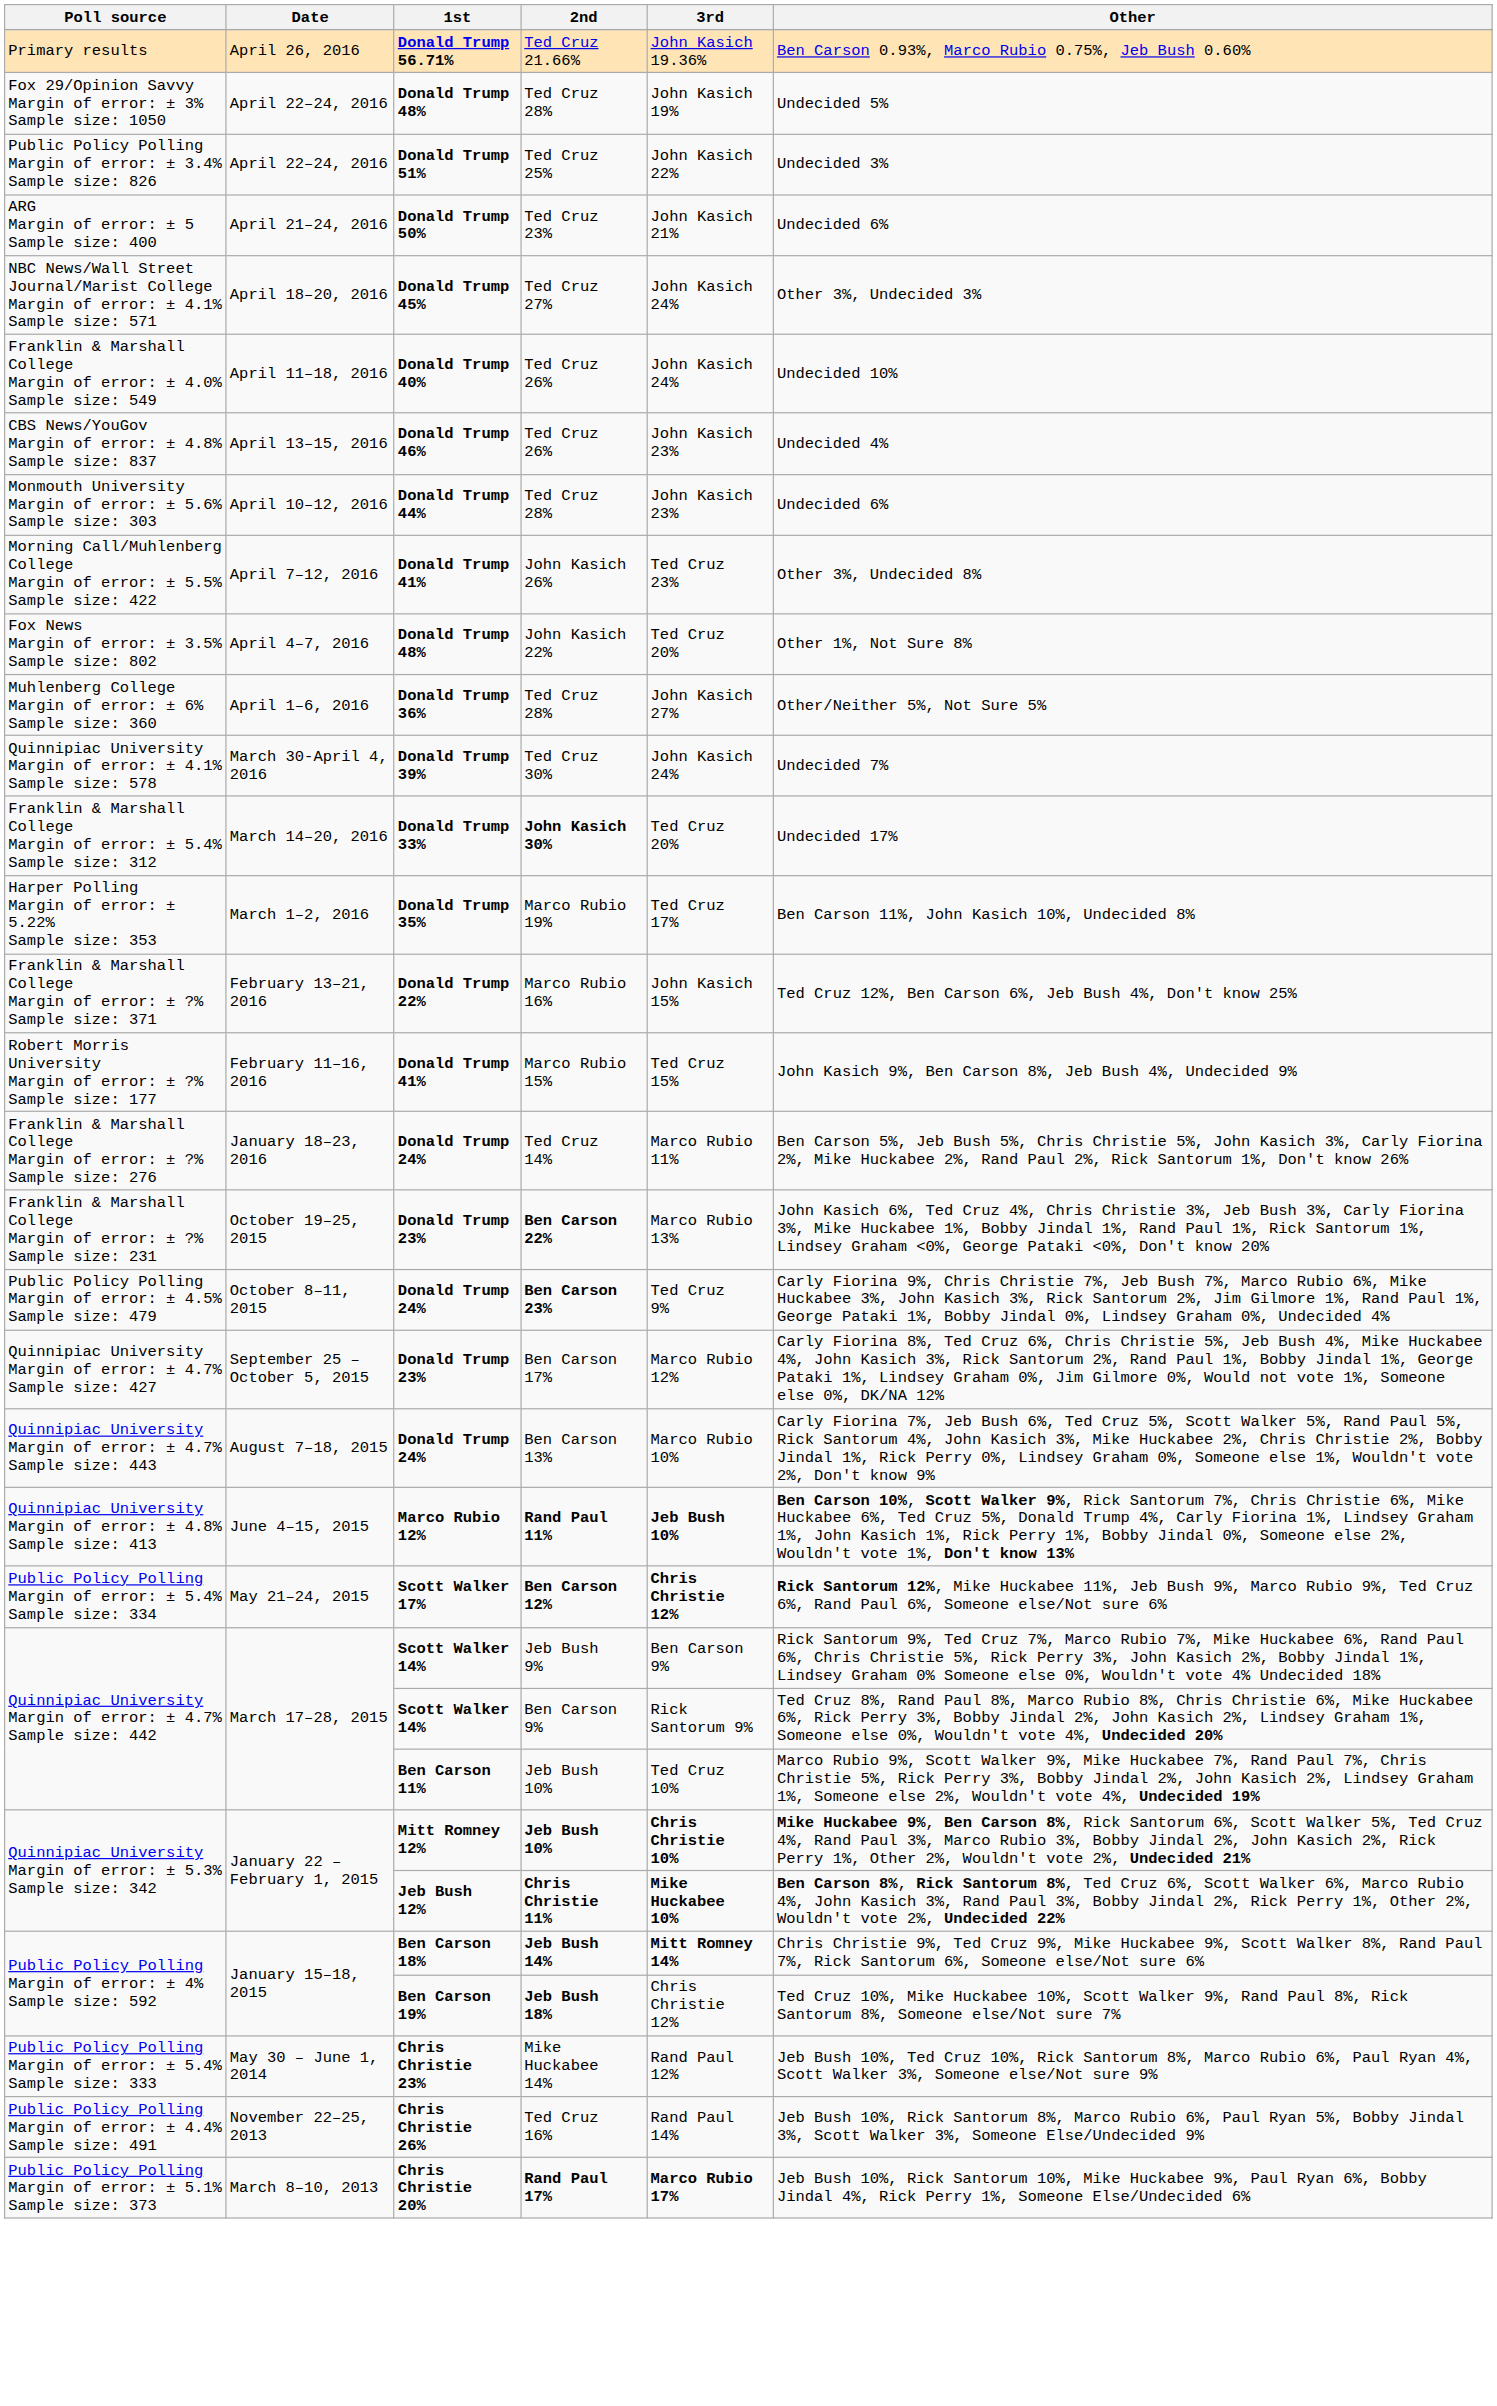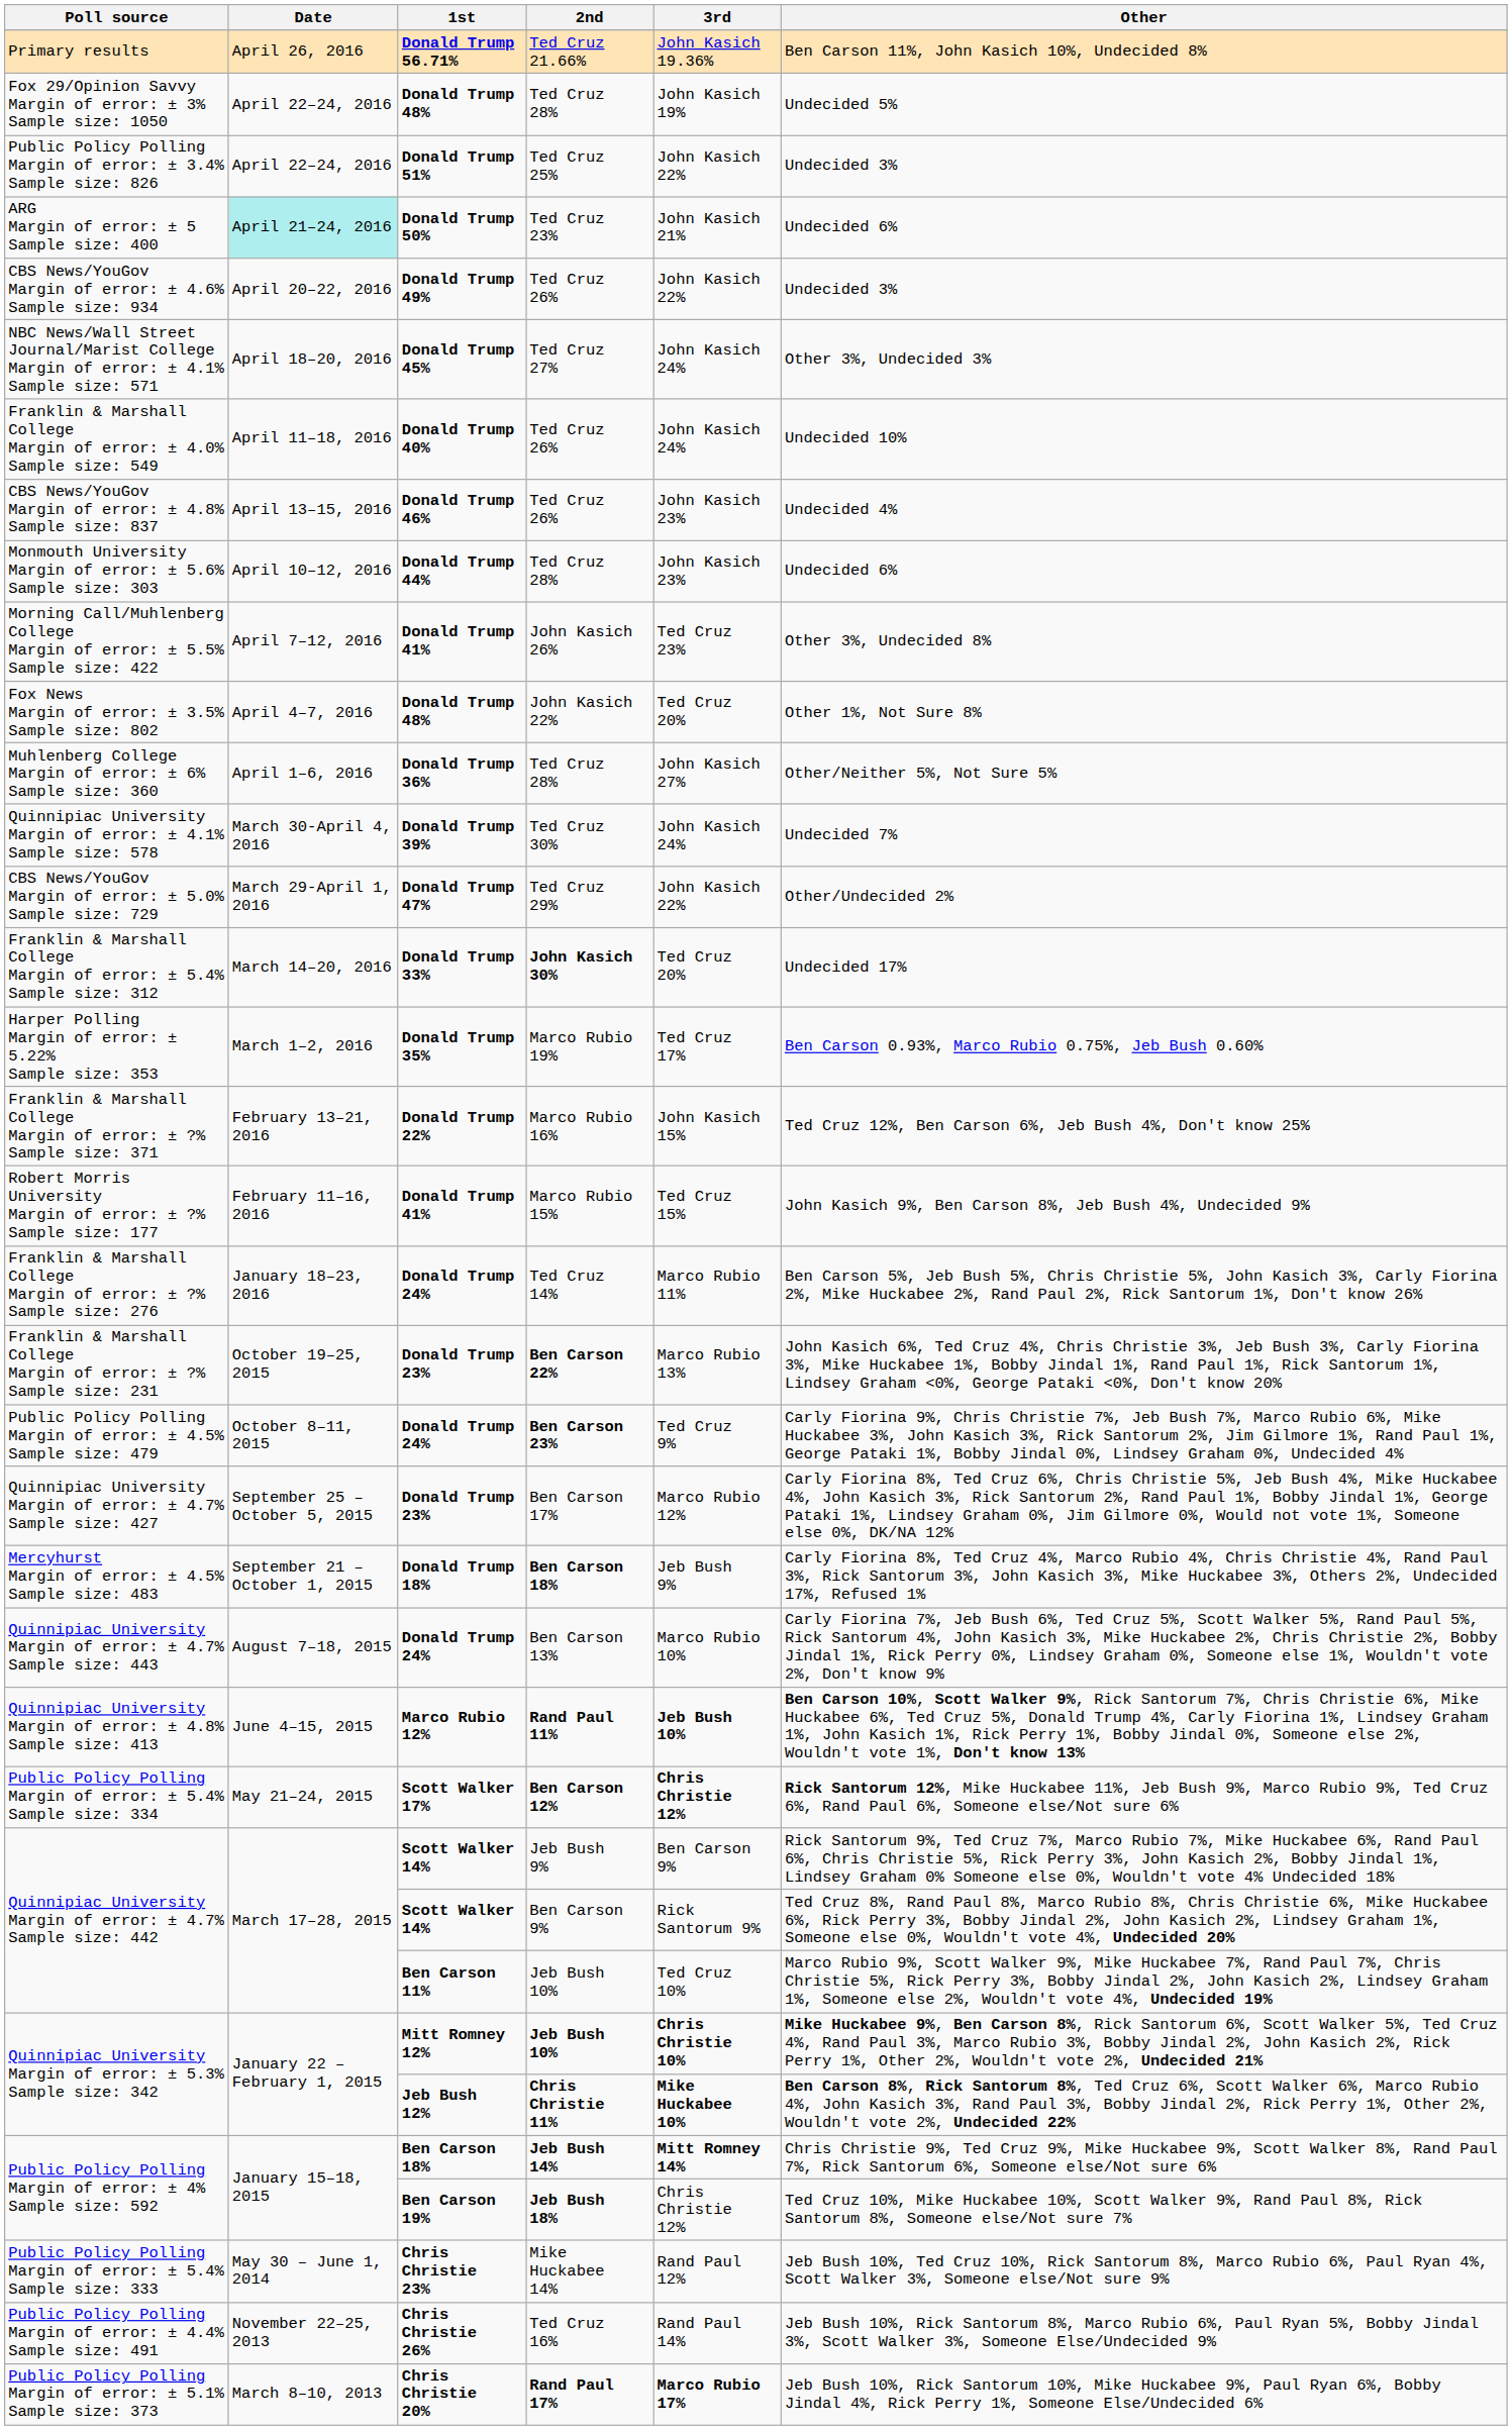Primary results | Other: Ben Carson 0.93%, Marco Rubio 0.75%, Jeb Bush 0.60% -> Ben Carson 11%, John Kasich 10%, Undecided 8%
ARG Margin of error: ± 5 Sample size: 400 | Date: no background -> paleturquoise background
+ row: CBS News/YouGov Margin of error: ± 4.6% Sample size: 934 | April 20–22, 2016 | Donald Trump 49% | Ted Cruz 26% | John Kasich 22% | Undecided 3%
+ row: CBS News/YouGov Margin of error: ± 5.0% Sample size: 729 | March 29-April 1, 2016 | Donald Trump 47% | Ted Cruz 29% | John Kasich 22% | Other/Undecided 2%
Harper Polling Margin of error: ± 5.22% Sample size: 353 | Other: Ben Carson 11%, John Kasich 10%, Undecided 8% -> Ben Carson 0.93%, Marco Rubio 0.75%, Jeb Bush 0.60%
+ row: Mercyhurst Margin of error: ± 4.5% Sample size: 483 | September 21 – October 1, 2015 | Donald Trump 18% | Ben Carson 18% | Jeb Bush 9% | Carly Fiorina 8%, Ted Cruz 4%, Marco Rubio 4%, Chris Christie 4%, Rand Paul 3%, Rick Santorum 3%, John Kasich 3%, Mike Huckabee 3%, Others 2%, Undecided 17%, Refused 1%
